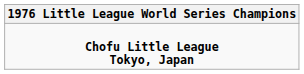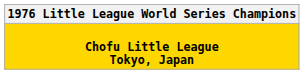row 2 | column 1: no background -> gold background
